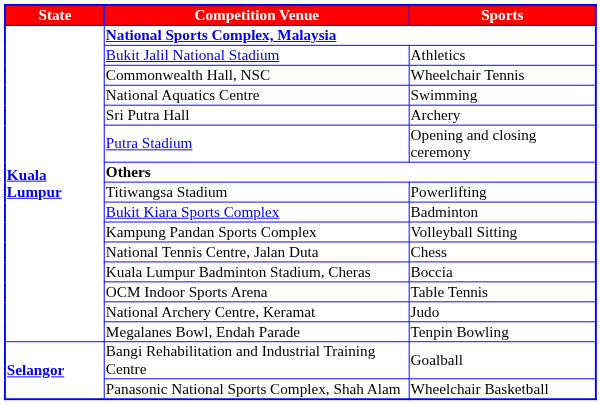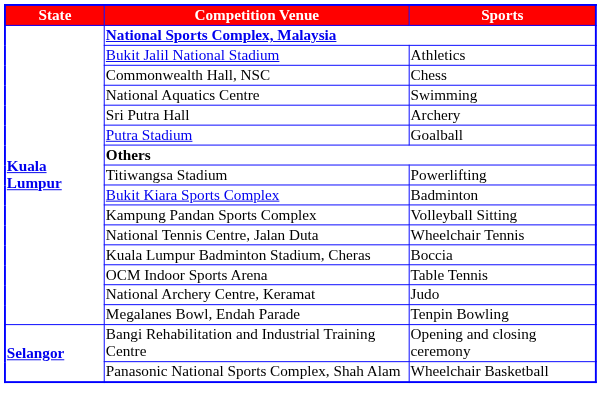Commonwealth Hall, NSC | column 3: Wheelchair Tennis -> Chess
Putra Stadium | column 3: Opening and closing ceremony -> Goalball
National Tennis Centre, Jalan Duta | column 3: Chess -> Wheelchair Tennis
Bangi Rehabilitation and Industrial Training Centre | column 3: Goalball -> Opening and closing ceremony
